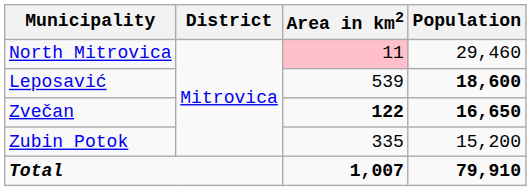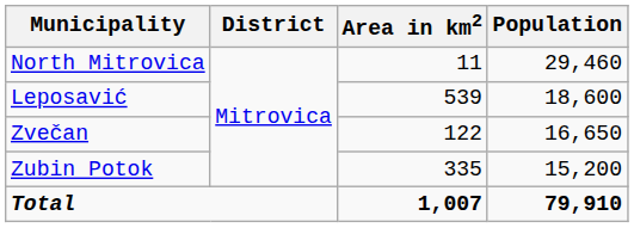North Mitrovica | Area in km2: pink background -> no background
Leposavić | Population: bold -> normal
Zvečan | Area in km2: bold -> normal
Zvečan | Population: bold -> normal
